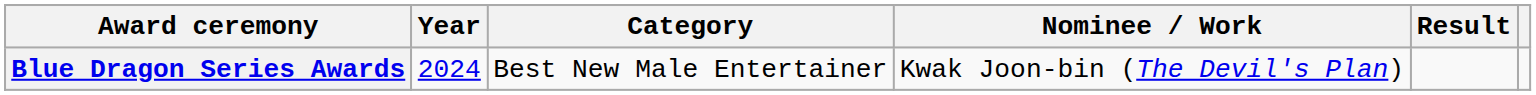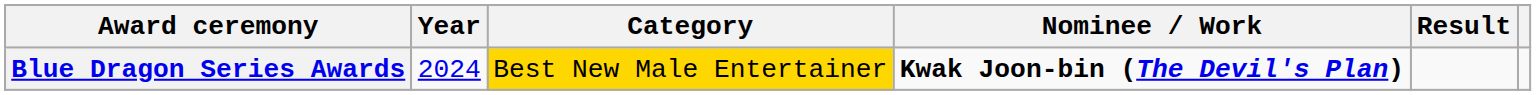Blue Dragon Series Awards | Category: no background -> gold background
Blue Dragon Series Awards | Nominee / Work: normal -> bold
